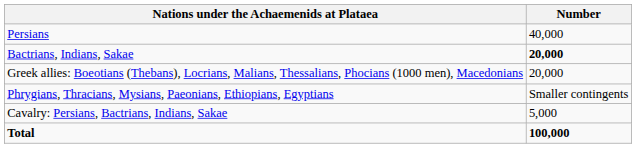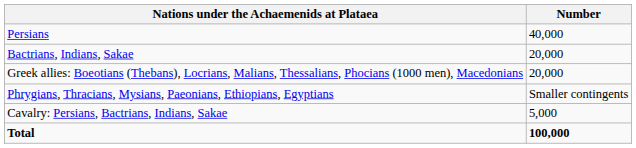Bactrians, Indians, Sakae | Number: bold -> normal
